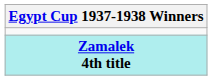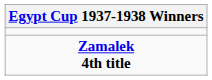row 3 | column 1: paleturquoise background -> no background
